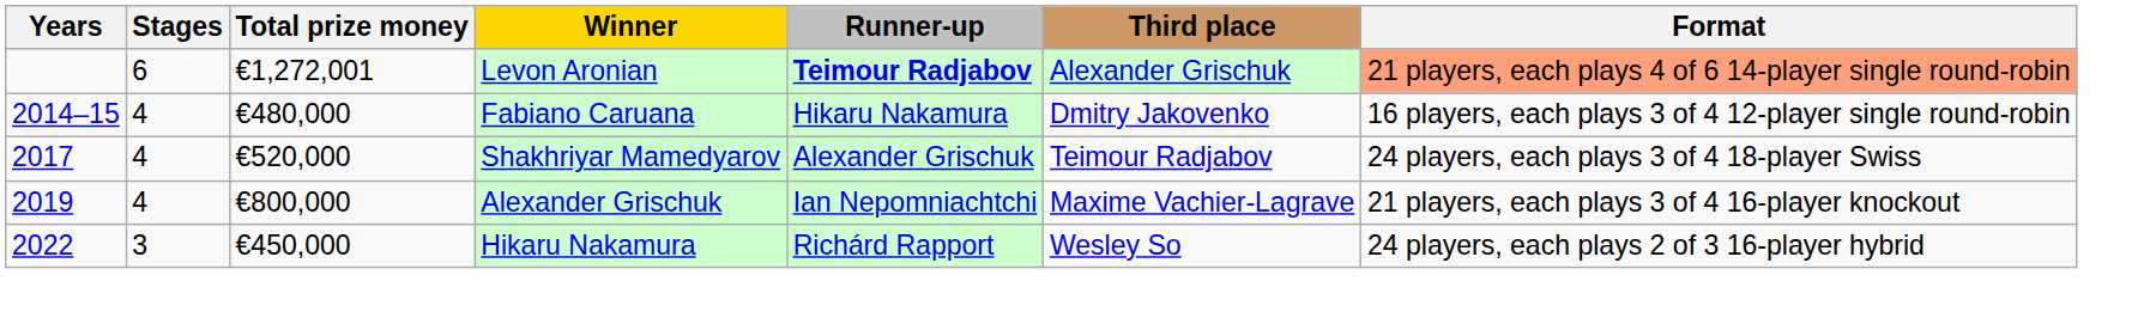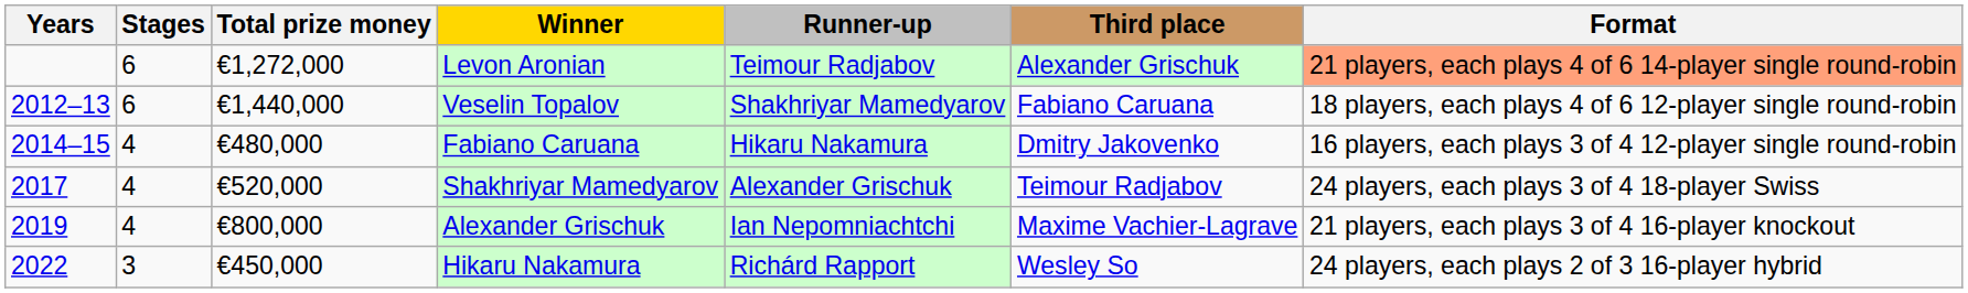Levon Aronian | Total prize money: €1,272,001 -> €1,272,000
Levon Aronian | Runner-up: bold -> normal
+ row: 2012–13 | 6 | €1,440,000 | Veselin Topalov | Shakhriyar Mamedyarov | Fabiano Caruana | 18 players, each plays 4 of 6 12-player single round-robin
